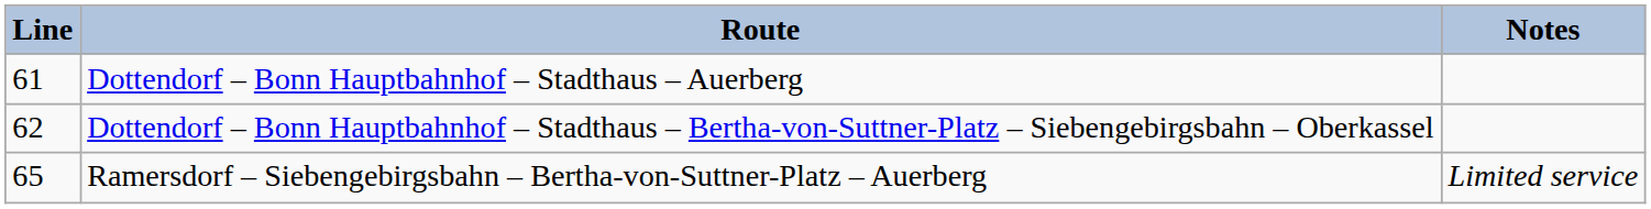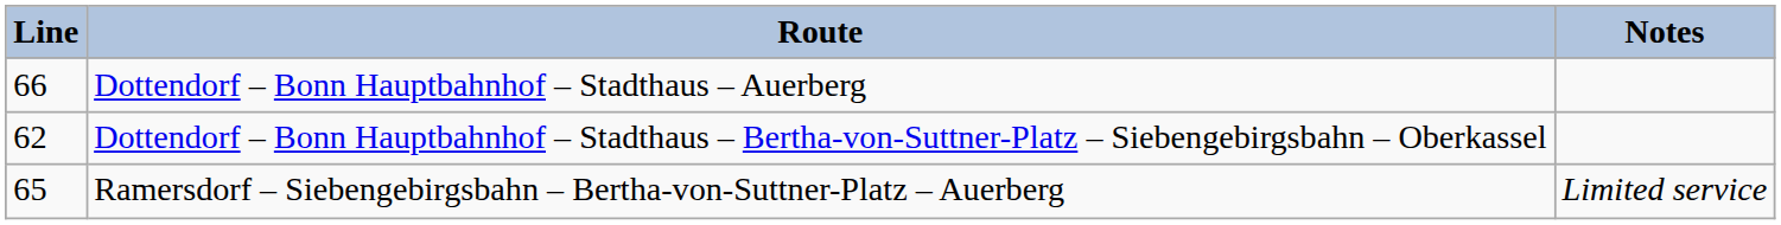Dottendorf – Bonn Hauptbahnhof – Stadthaus – Auerberg | Line: 61 -> 66
